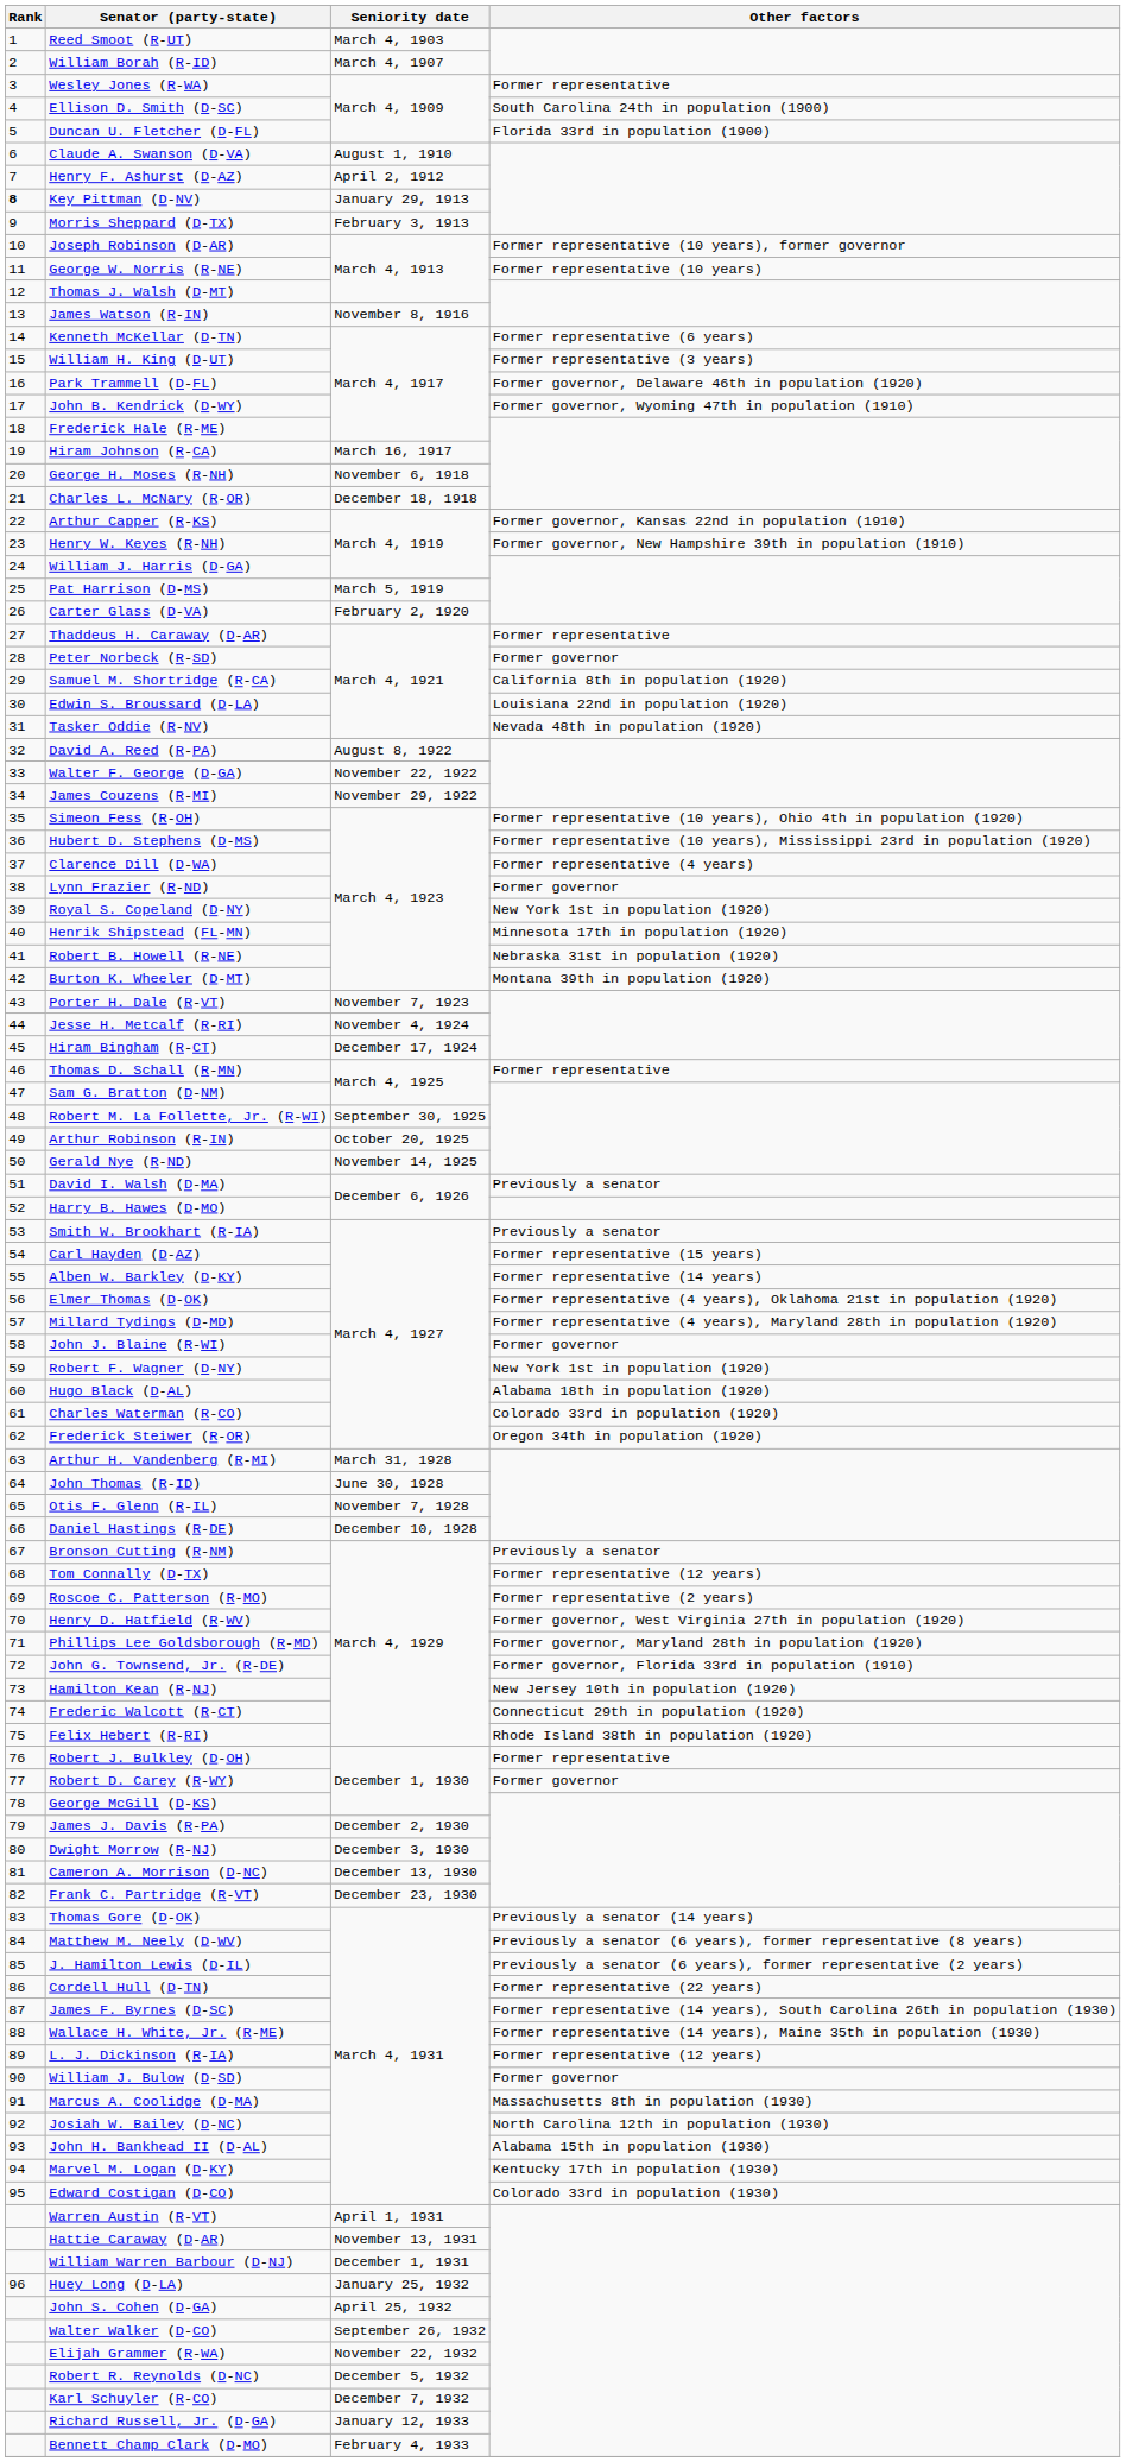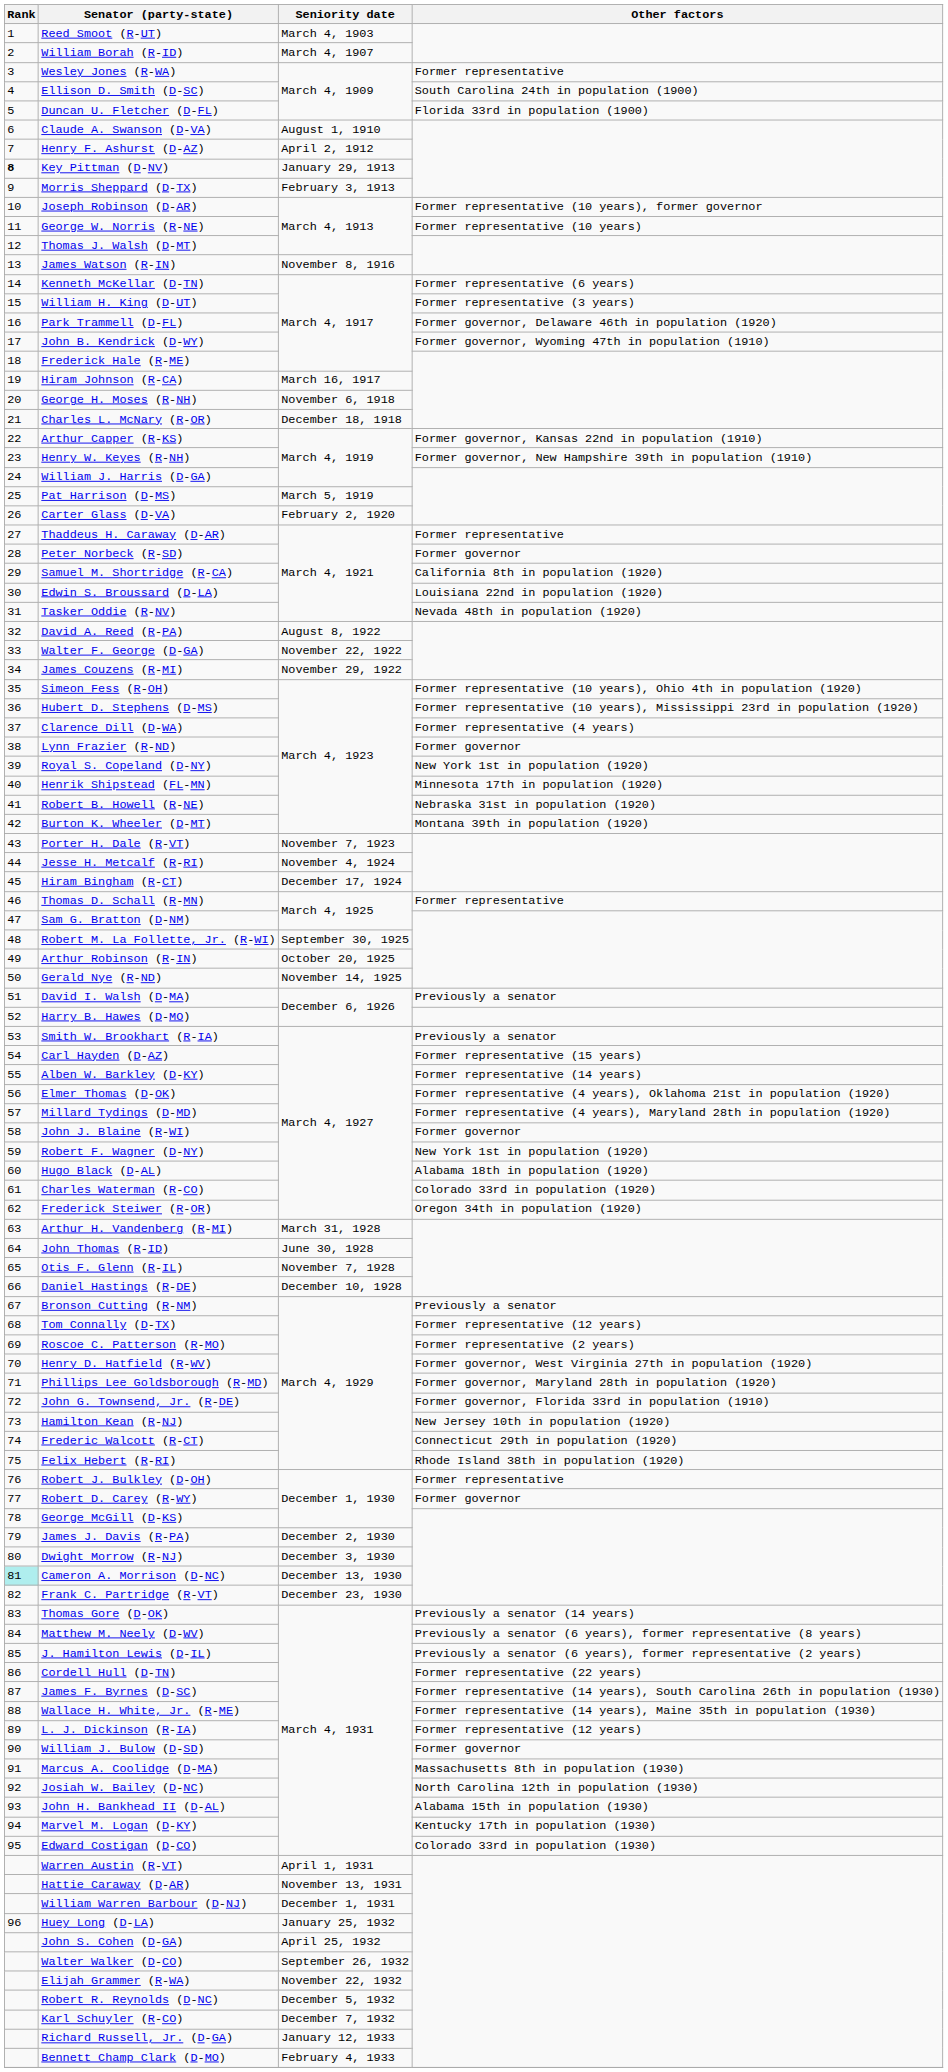Cameron A. Morrison (D-NC) | Rank: no background -> paleturquoise background
